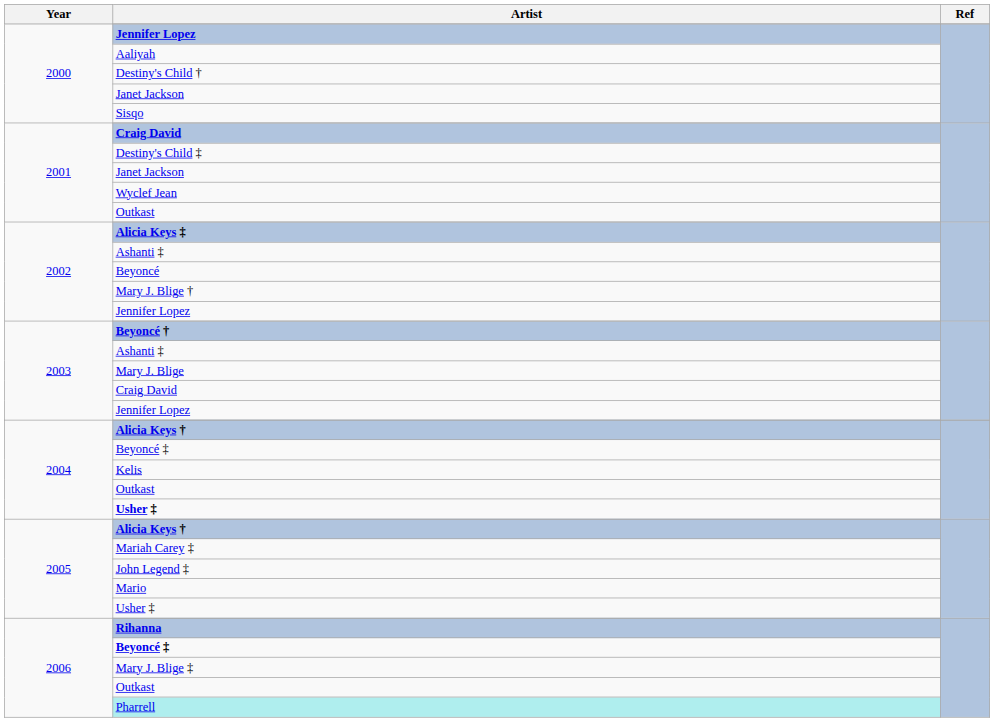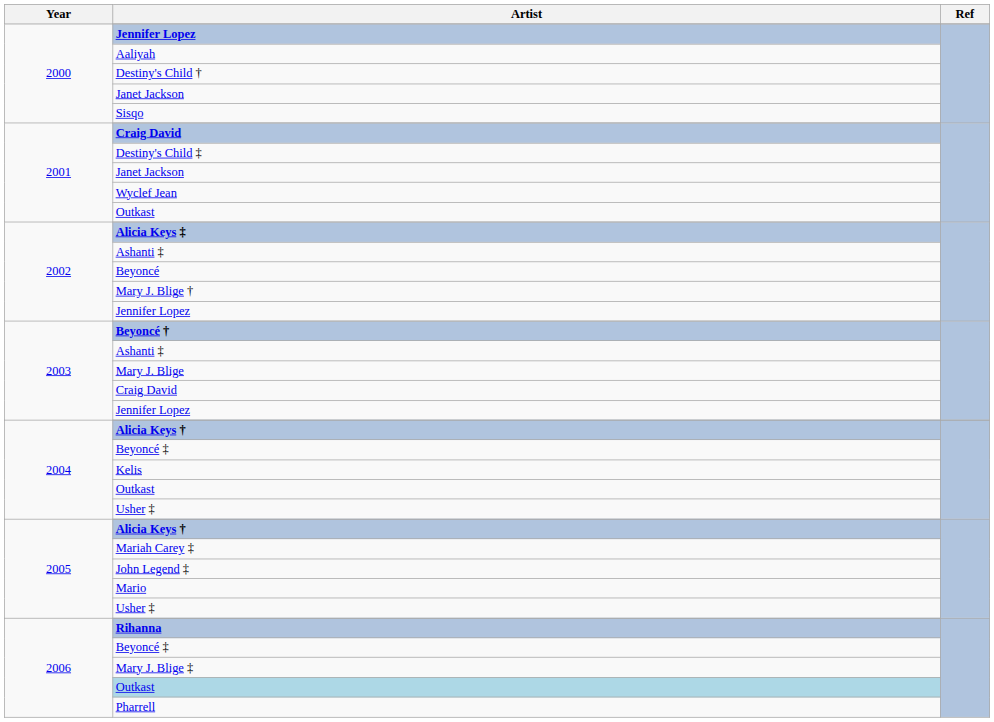2004 / Usher ‡ | Artist: bold -> normal
2006 / Beyoncé ‡ | Artist: bold -> normal
2006 / Outkast | Artist: no background -> lightblue background
Pharrell | Artist: paleturquoise background -> no background
